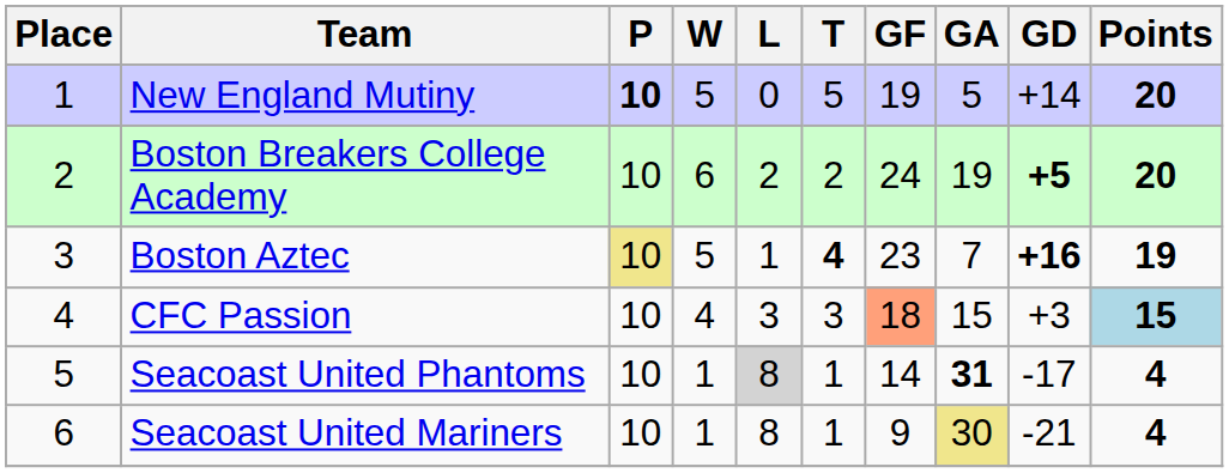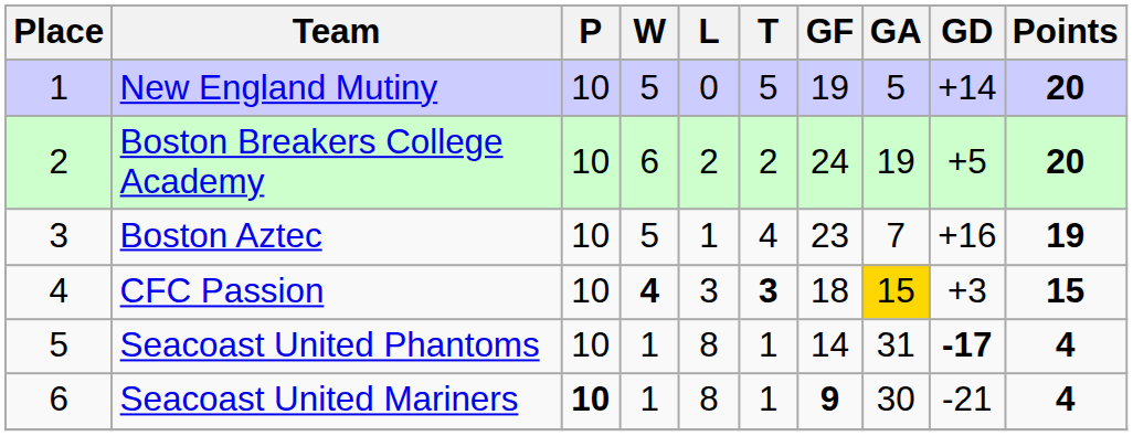New England Mutiny | P: bold -> normal
Boston Breakers College Academy | GD: bold -> normal
Boston Aztec | P: khaki background -> no background
Boston Aztec | T: bold -> normal
Boston Aztec | GD: bold -> normal
CFC Passion | W: normal -> bold
CFC Passion | T: normal -> bold
CFC Passion | GF: lightsalmon background -> no background
CFC Passion | GA: no background -> gold background
CFC Passion | Points: lightblue background -> no background
Seacoast United Phantoms | L: lightgrey background -> no background
Seacoast United Phantoms | GA: bold -> normal
Seacoast United Phantoms | GD: normal -> bold
Seacoast United Mariners | P: normal -> bold
Seacoast United Mariners | GF: normal -> bold
Seacoast United Mariners | GA: khaki background -> no background
